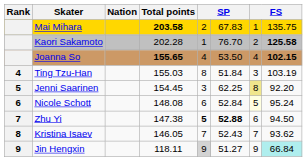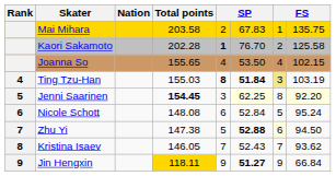Mai Mihara | Total points: bold -> normal
Kaori Sakamoto | column 5: normal -> bold
Kaori Sakamoto | column 8: bold -> normal
Joanna So | Total points: bold -> normal
Joanna So | column 8: bold -> normal
Ting Tzu-Han | column 5: normal -> bold
Ting Tzu-Han | column 6: normal -> bold
Ting Tzu-Han | column 7: no background -> khaki background
Jenni Saarinen | Total points: normal -> bold
Jenni Saarinen | column 6: no background -> lightyellow background
Jenni Saarinen | column 7: khaki background -> no background
Jenni Saarinen | column 8: no background -> lightyellow background
Nicole Schott | column 7: lightyellow background -> no background
Zhu Yi | column 5: bold -> normal
Zhu Yi | column 7: no background -> lightyellow background
Jin Hengxin | Total points: no background -> gold background
Jin Hengxin | column 5: lightgrey background -> no background
Jin Hengxin | column 6: normal -> bold
Jin Hengxin | column 8: paleturquoise background -> no background
